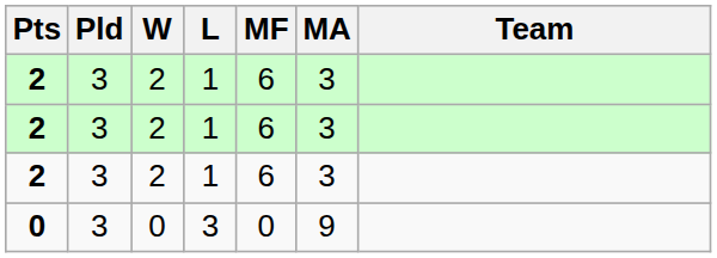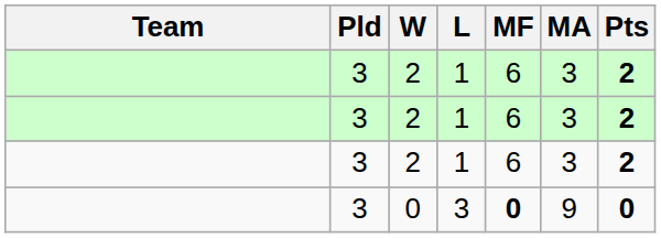columns swapped: Team <-> Pts
row 5 | MF: normal -> bold
